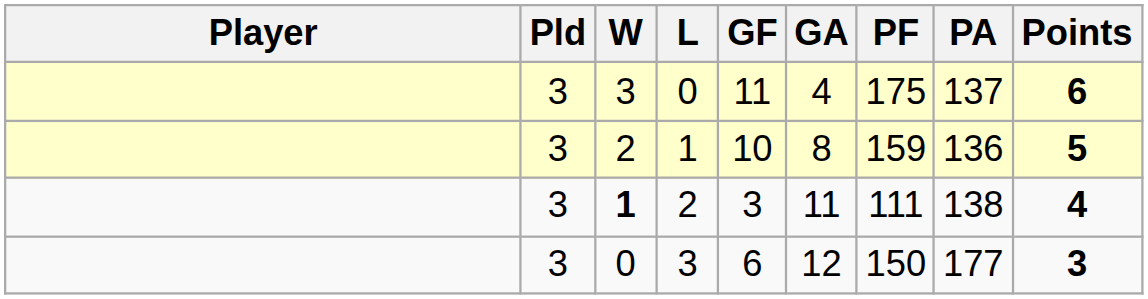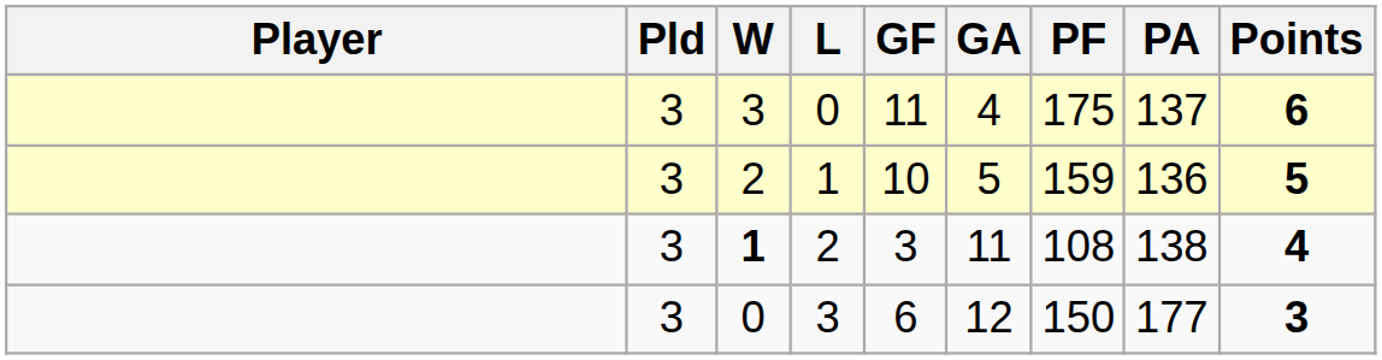row 3 | GA: 8 -> 5
row 4 | PF: 111 -> 108
